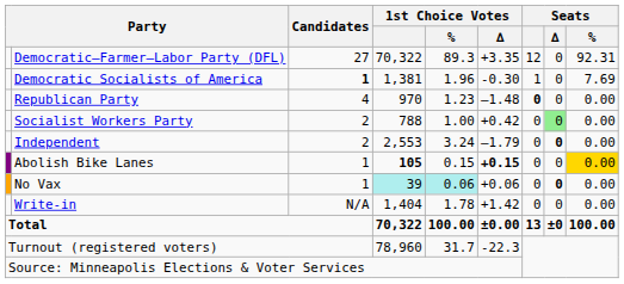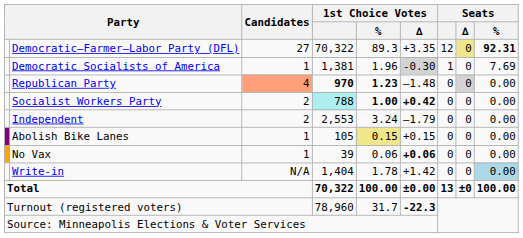Democratic–Farmer–Labor Party (DFL) | Seats / ∆: no background -> khaki background
Democratic–Farmer–Labor Party (DFL) | Seats / %: normal -> bold
Democratic Socialists of America | Candidates: bold -> normal
Democratic Socialists of America | 1st Choice Votes / ∆: no background -> lightgrey background
Republican Party | Candidates: no background -> lightsalmon background
Republican Party | 1st Choice Votes: normal -> bold
Republican Party | 1st Choice Votes / %: normal -> bold
Republican Party | Seats: bold -> normal
Republican Party | Seats / ∆: no background -> lightgrey background
Socialist Workers Party | 1st Choice Votes: no background -> paleturquoise background
Socialist Workers Party | 1st Choice Votes / %: normal -> bold
Socialist Workers Party | 1st Choice Votes / ∆: normal -> bold
Socialist Workers Party | Seats / ∆: lightgreen background -> no background
Independent | Seats / ∆: bold -> normal
Abolish Bike Lanes | 1st Choice Votes: bold -> normal
Abolish Bike Lanes | 1st Choice Votes / %: no background -> khaki background
Abolish Bike Lanes | 1st Choice Votes / ∆: bold -> normal
Abolish Bike Lanes | Seats / %: gold background -> no background
No Vax | 1st Choice Votes: paleturquoise background -> no background
No Vax | 1st Choice Votes / %: paleturquoise background -> no background
No Vax | 1st Choice Votes / ∆: normal -> bold
No Vax | Seats / ∆: bold -> normal
Write-in | Seats / %: no background -> lightblue background
Turnout (registered voters) | 1st Choice Votes / ∆: normal -> bold
